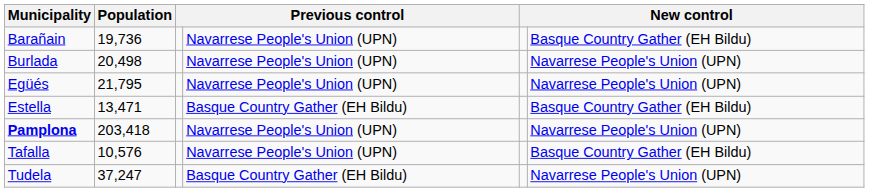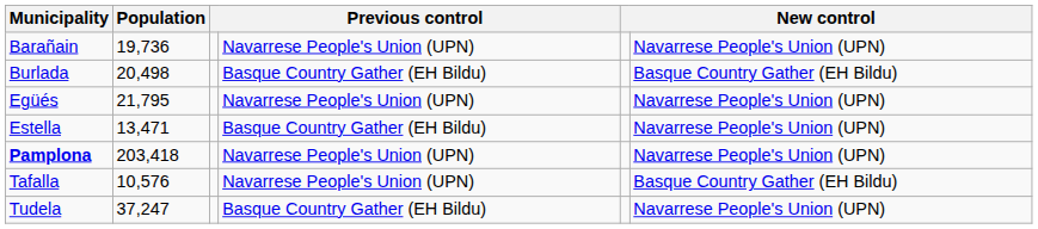Barañain | column 6: Basque Country Gather (EH Bildu) -> Navarrese People's Union (UPN)
Burlada | column 4: Navarrese People's Union (UPN) -> Basque Country Gather (EH Bildu)
Burlada | column 6: Navarrese People's Union (UPN) -> Basque Country Gather (EH Bildu)
Estella | column 6: Basque Country Gather (EH Bildu) -> Navarrese People's Union (UPN)
